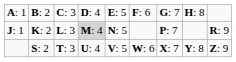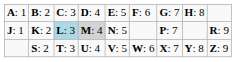J: 1 | column 3: no background -> lightblue background
